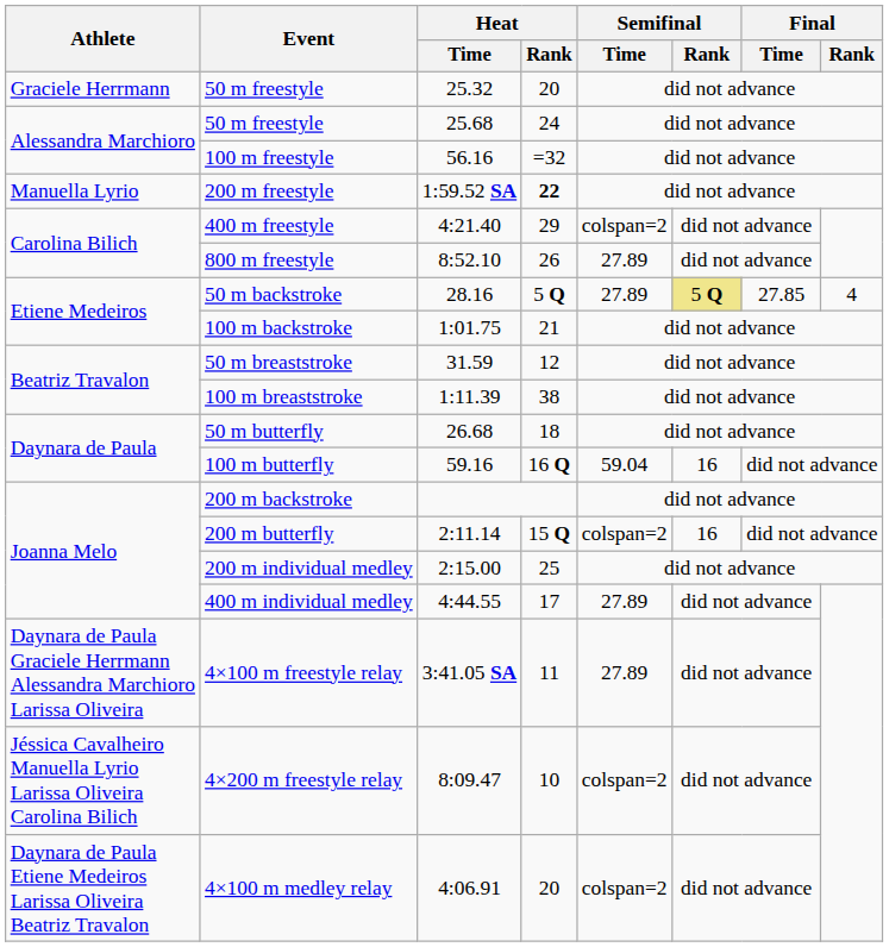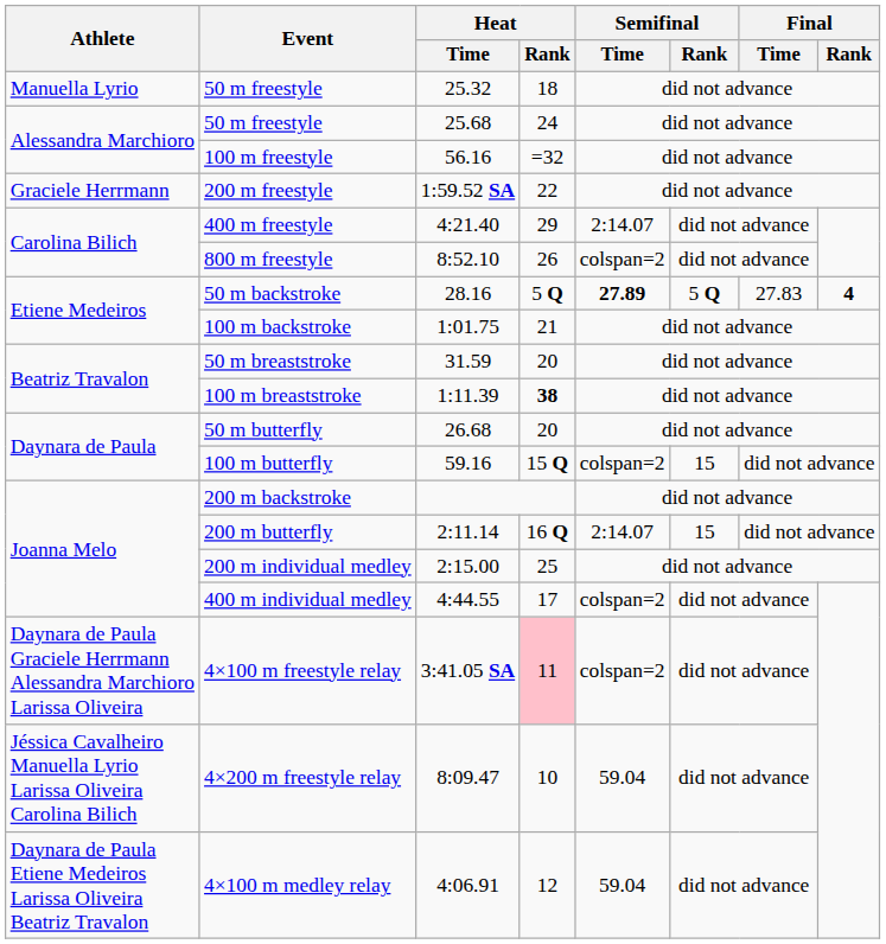50 m freestyle / 25.32 | Athlete: Graciele Herrmann -> Manuella Lyrio
50 m freestyle / 25.32 | Heat / Rank: 20 -> 18
200 m freestyle | Athlete: Manuella Lyrio -> Graciele Herrmann
200 m freestyle | Heat / Rank: bold -> normal
400 m freestyle | Semifinal / Time: colspan=2 -> 2:14.07
800 m freestyle | Semifinal / Time: 27.89 -> colspan=2
50 m backstroke | Semifinal / Time: normal -> bold
50 m backstroke | Semifinal / Rank: khaki background -> no background
50 m backstroke | Final / Time: 27.85 -> 27.83
50 m backstroke | Final / Rank: normal -> bold
50 m breaststroke | Heat / Rank: 12 -> 20
100 m breaststroke | Heat / Rank: normal -> bold
50 m butterfly | Heat / Rank: 18 -> 20
100 m butterfly | Heat / Rank: 16 Q -> 15 Q
100 m butterfly | Semifinal / Time: 59.04 -> colspan=2
100 m butterfly | Semifinal / Rank: 16 -> 15
200 m butterfly | Heat / Rank: 15 Q -> 16 Q
200 m butterfly | Semifinal / Time: colspan=2 -> 2:14.07
200 m butterfly | Semifinal / Rank: 16 -> 15
400 m individual medley | Semifinal / Time: 27.89 -> colspan=2
4×100 m freestyle relay | Heat / Rank: no background -> pink background
4×100 m freestyle relay | Semifinal / Time: 27.89 -> colspan=2
4×200 m freestyle relay | Semifinal / Time: colspan=2 -> 59.04
4×100 m medley relay | Heat / Rank: 20 -> 12
4×100 m medley relay | Semifinal / Time: colspan=2 -> 59.04
